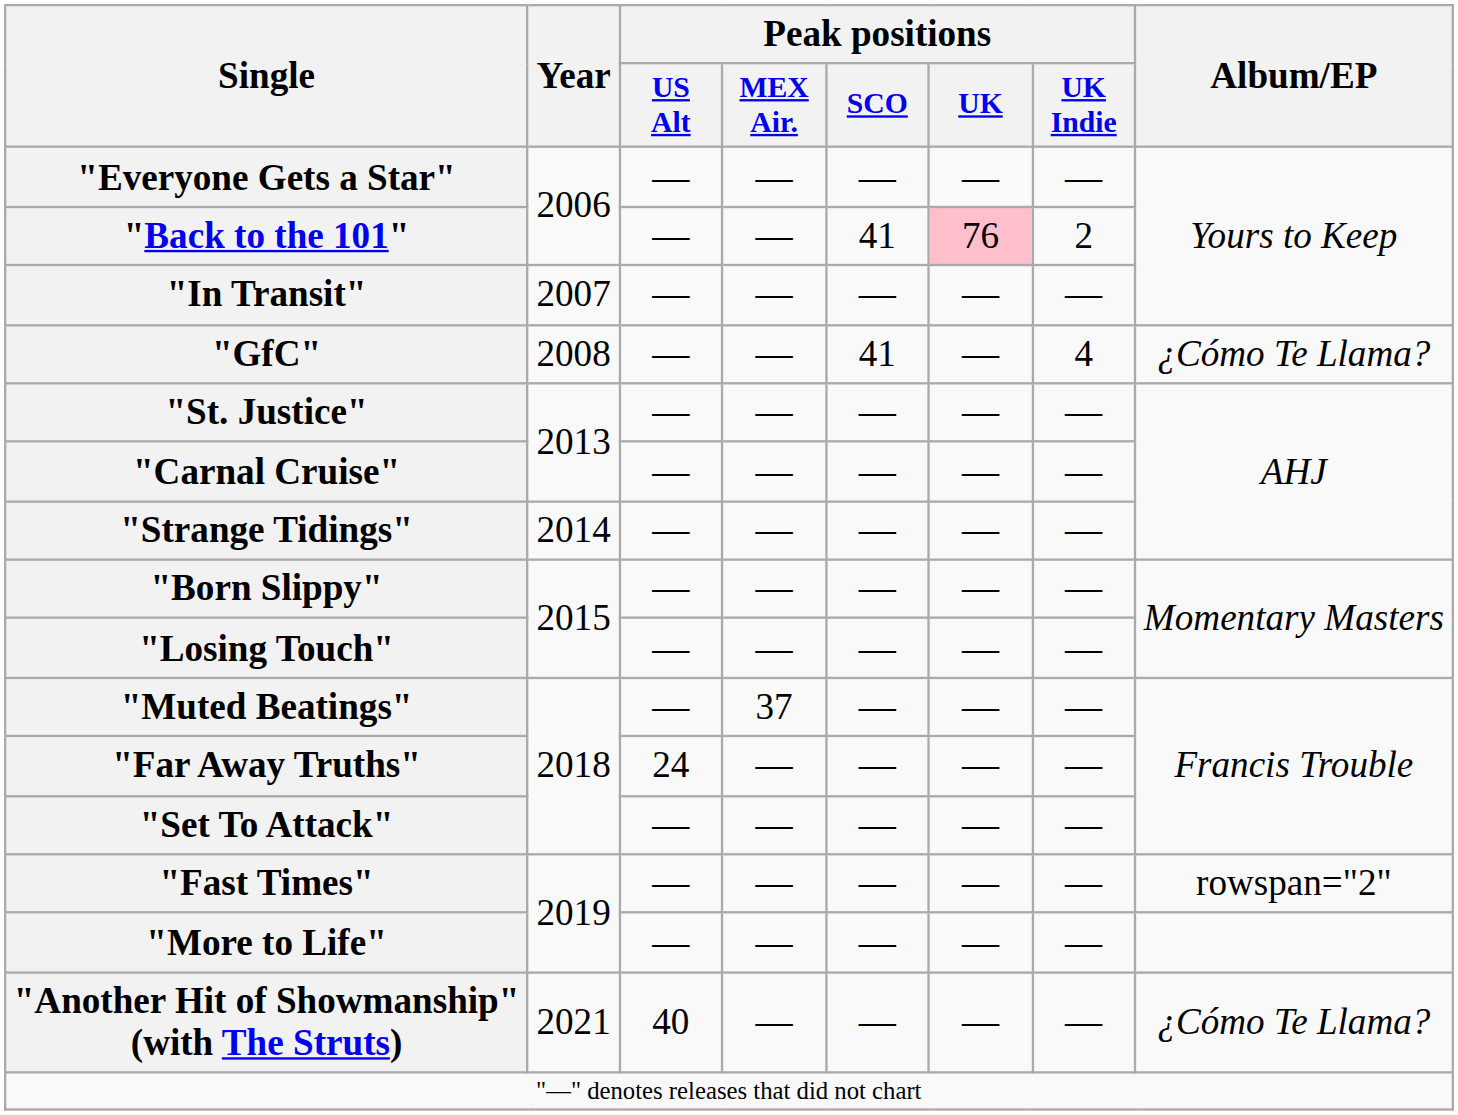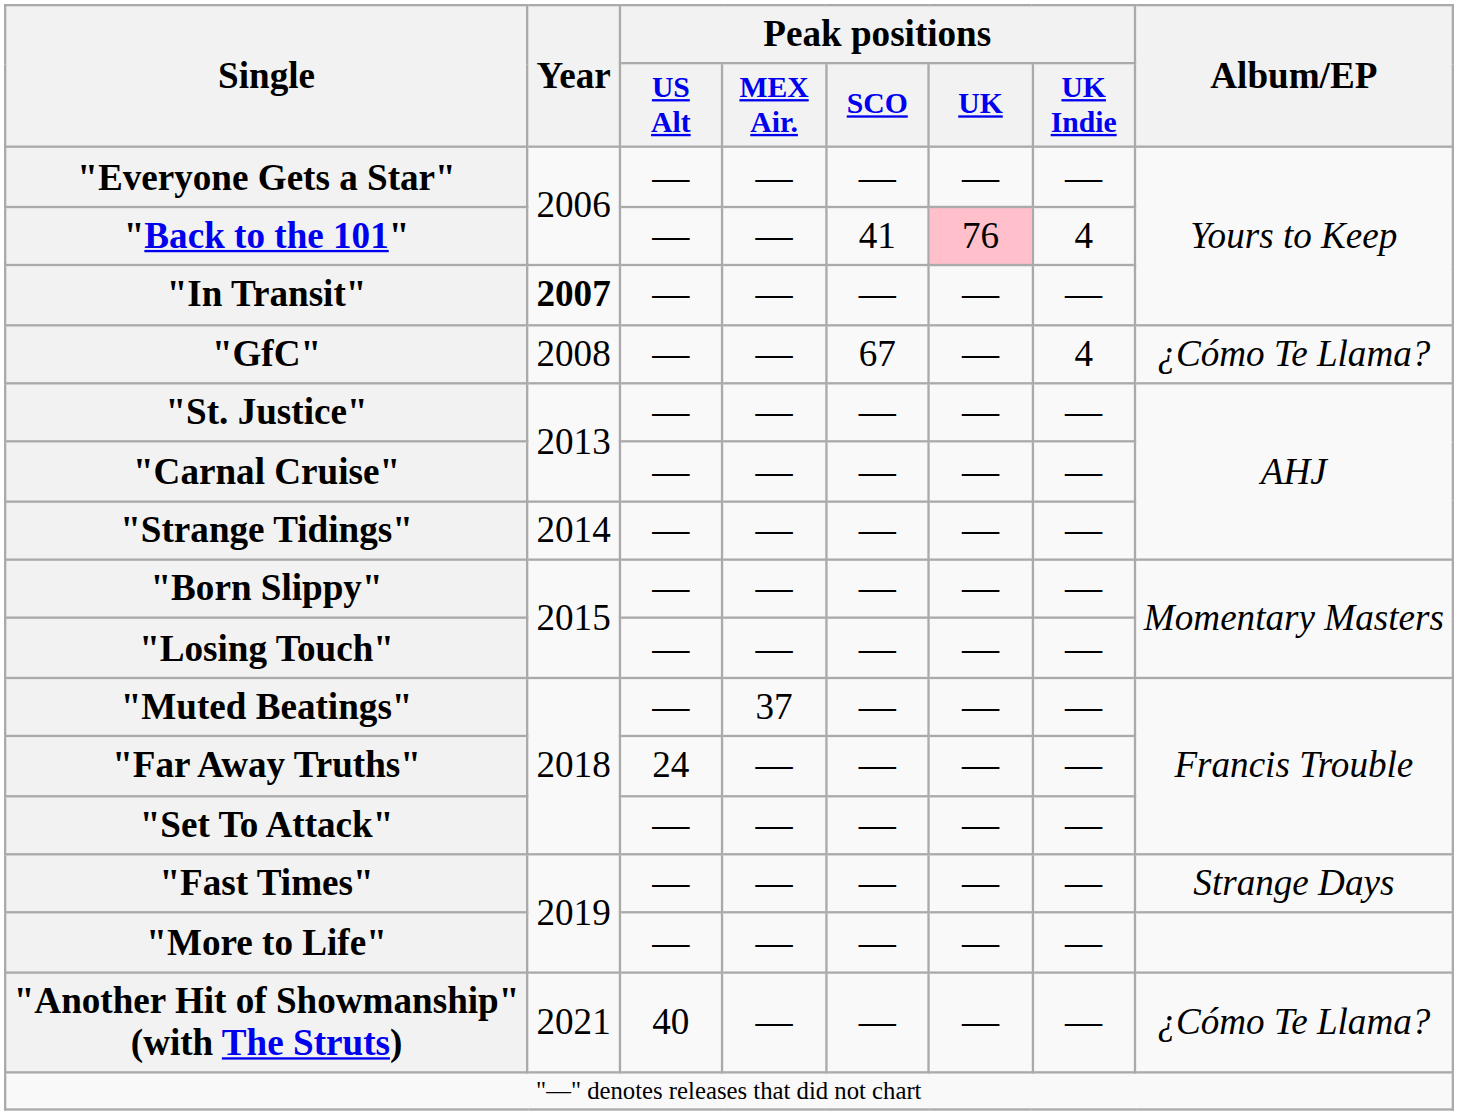"Back to the 101" | Peak positions / UK Indie: 2 -> 4
"In Transit" | Year: normal -> bold
"GfC" | Peak positions / SCO: 41 -> 67
"Fast Times" | Album/EP: rowspan="2" -> Strange Days
